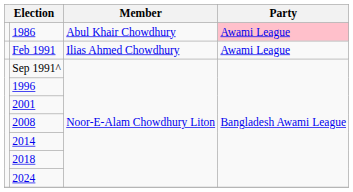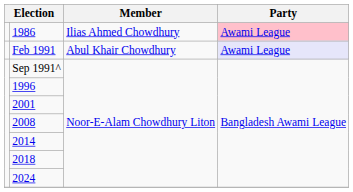1986 | Member: Abul Khair Chowdhury -> Ilias Ahmed Chowdhury
Feb 1991 | Member: Ilias Ahmed Chowdhury -> Abul Khair Chowdhury
Feb 1991 | Party: no background -> lavender background
